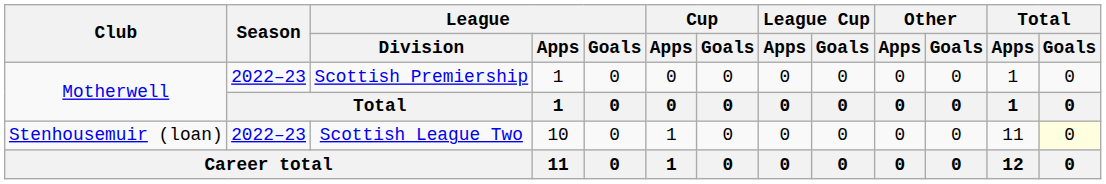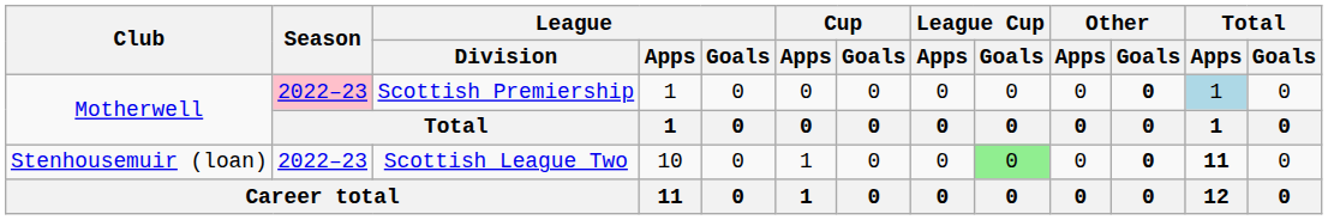Motherwell / Scottish Premiership | Season: no background -> pink background
Motherwell / Scottish Premiership | Other / Goals: normal -> bold
Motherwell / Scottish Premiership | Total / Apps: no background -> lightblue background
Stenhousemuir (loan) | League Cup / Goals: no background -> lightgreen background
Stenhousemuir (loan) | Other / Goals: normal -> bold
Stenhousemuir (loan) | Total / Apps: normal -> bold
Stenhousemuir (loan) | Total / Goals: lightyellow background -> no background
